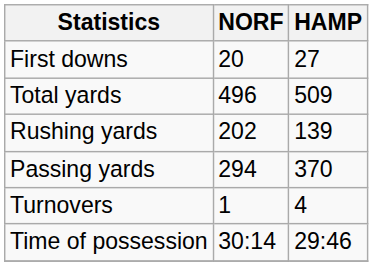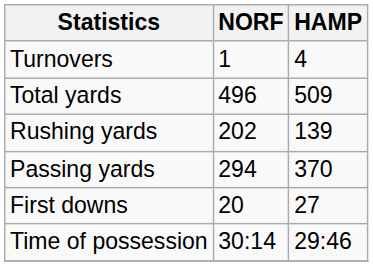rows swapped: First downs <-> Turnovers
